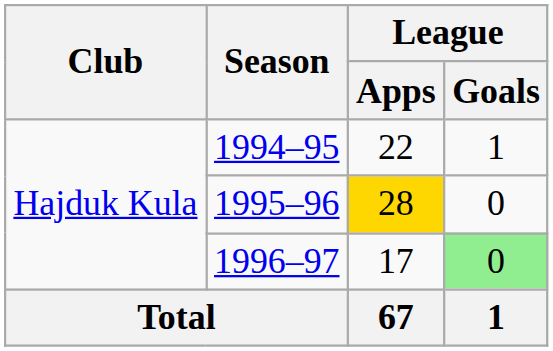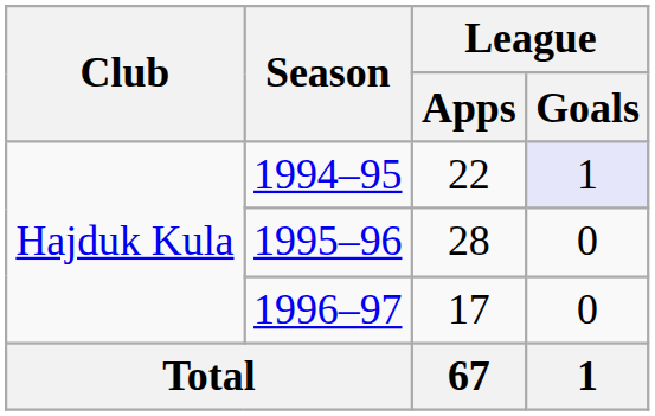1994–95 | League / Goals: no background -> lavender background
1995–96 | League / Apps: gold background -> no background
1996–97 | League / Goals: lightgreen background -> no background
